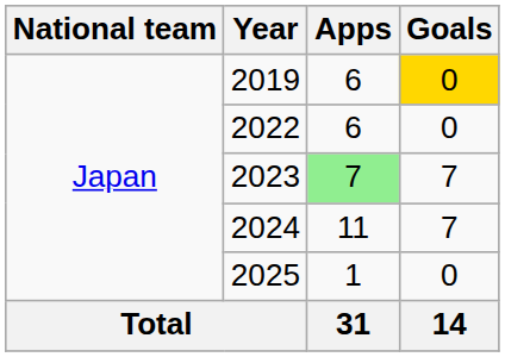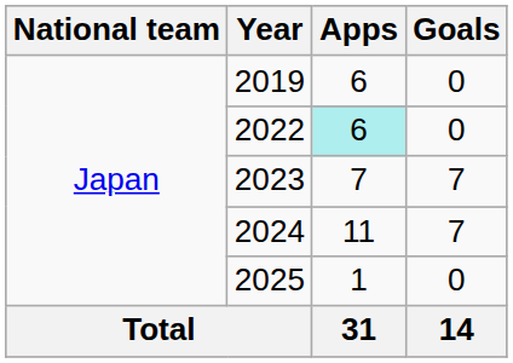2019 | Goals: gold background -> no background
2022 | Apps: no background -> paleturquoise background
2023 | Apps: lightgreen background -> no background
